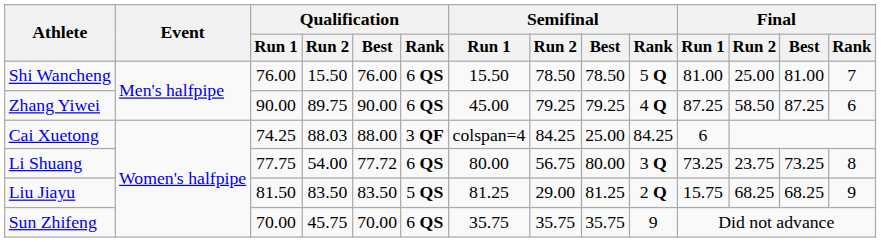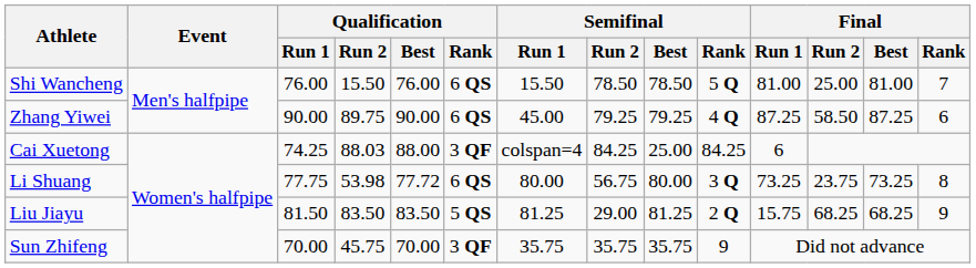Li Shuang | Qualification / Run 2: 54.00 -> 53.98
Sun Zhifeng | Qualification / Rank: 6 QS -> 3 QF
